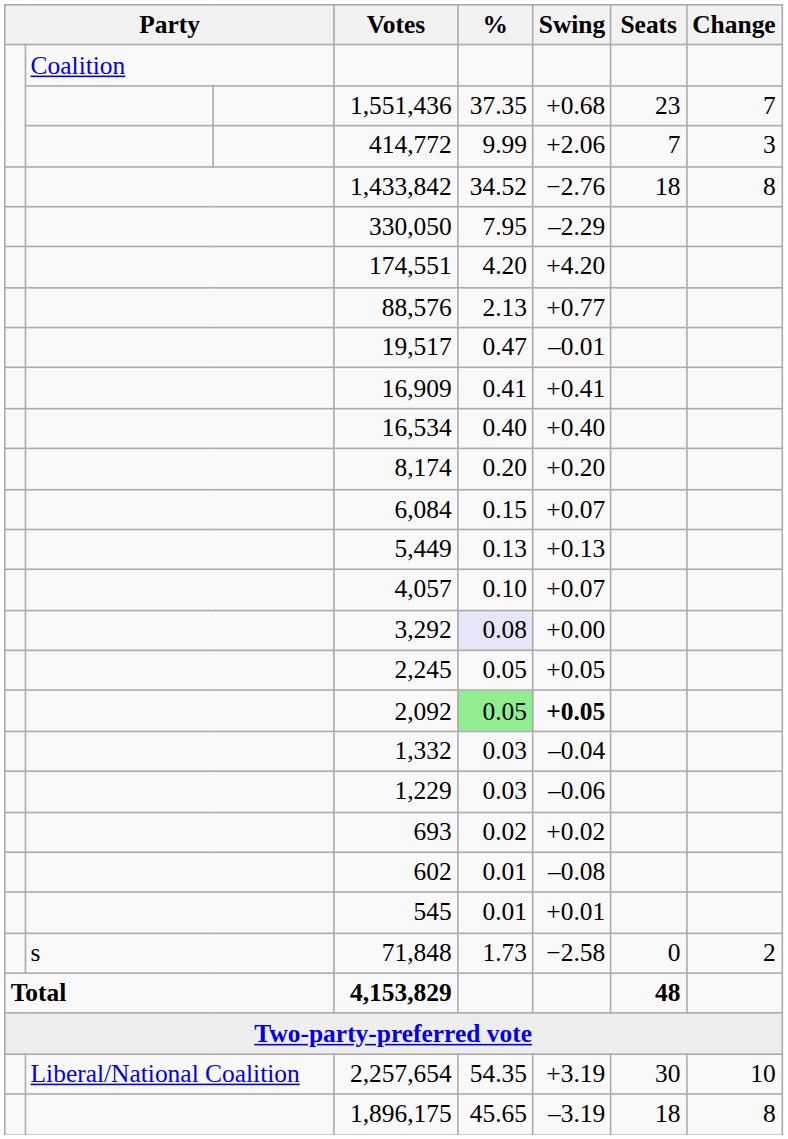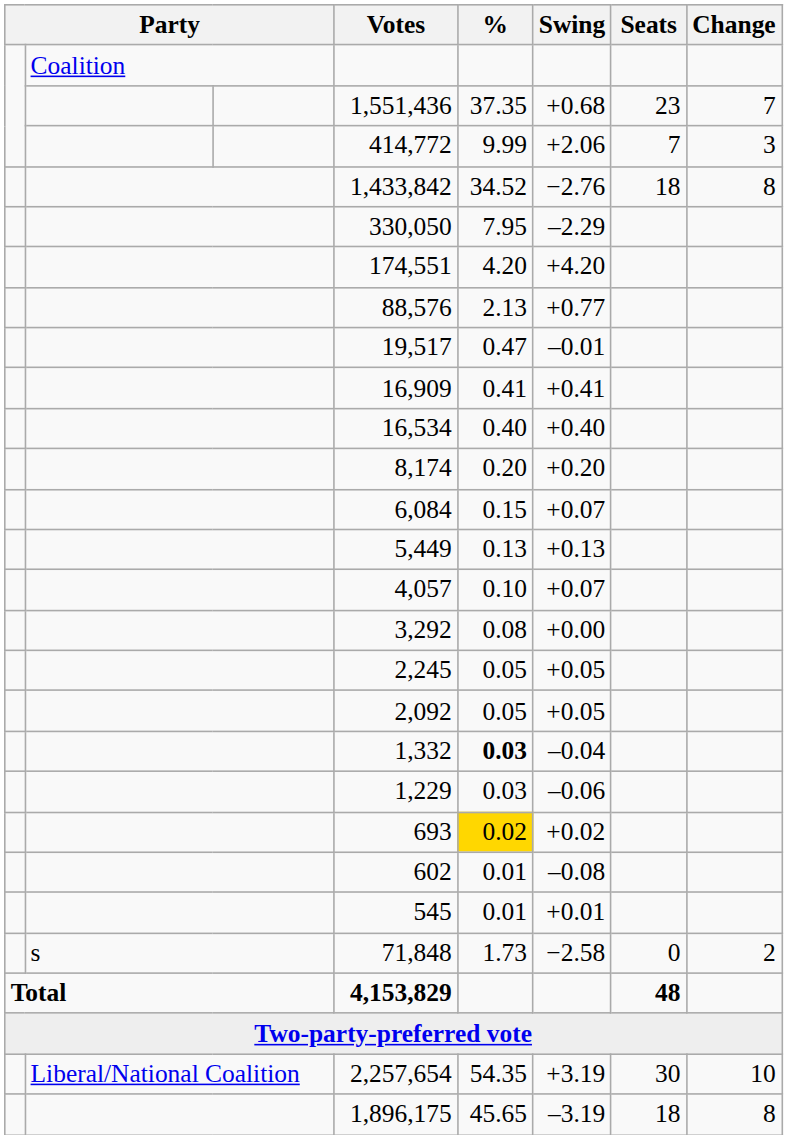3,292 | %: lavender background -> no background
2,092 | %: lightgreen background -> no background
2,092 | Swing: bold -> normal
1,332 | %: normal -> bold
693 | %: no background -> gold background
